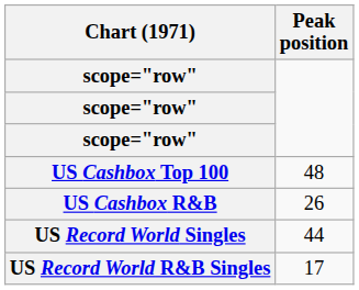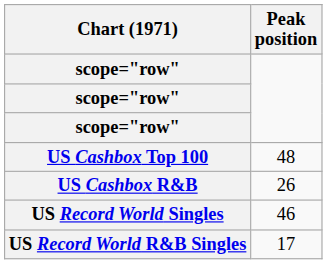US Record World Singles | Peak position: 44 -> 46
